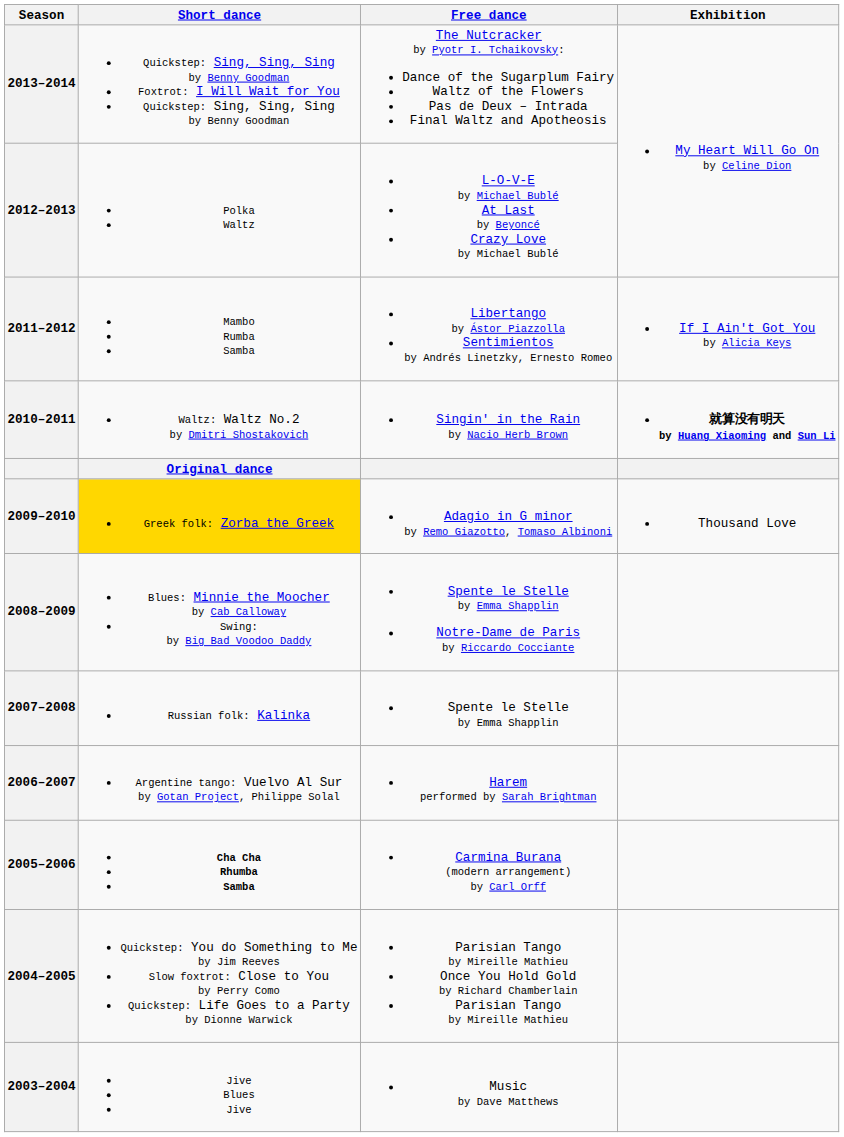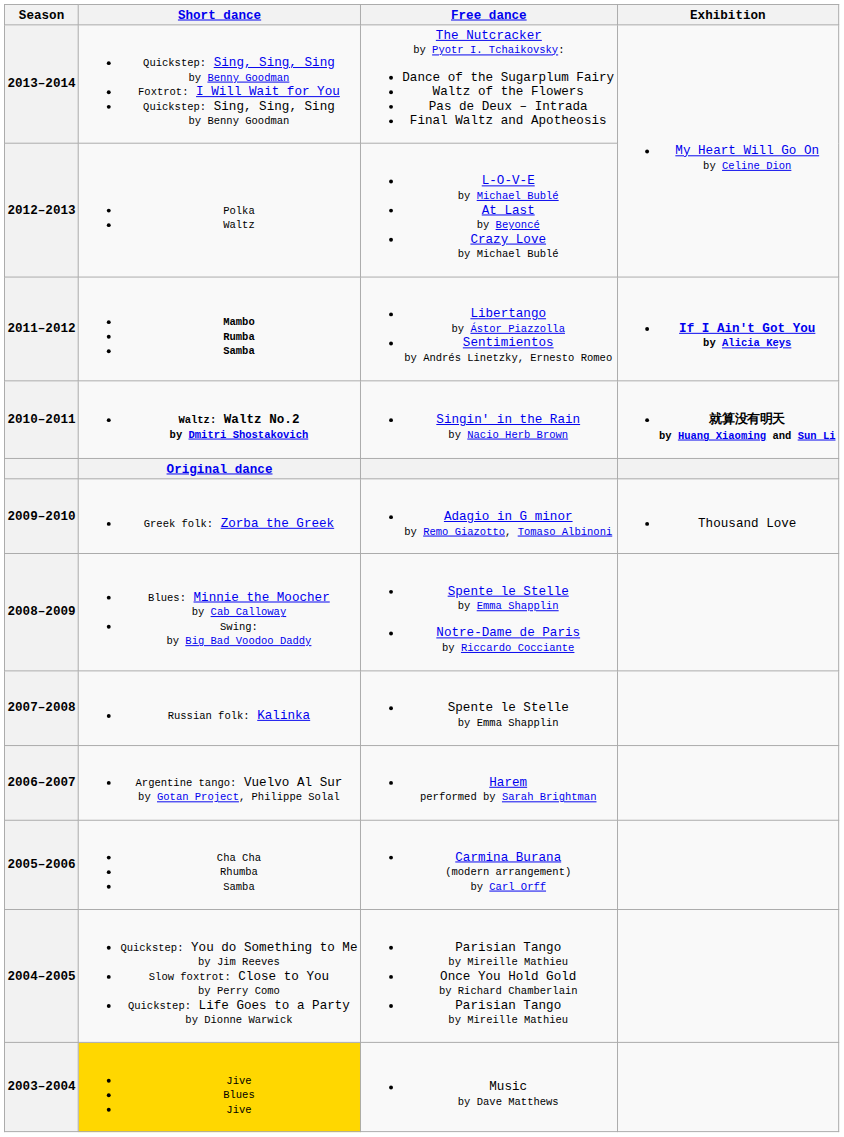2011–2012 | Short dance: normal -> bold
2011–2012 | Exhibition: normal -> bold
2010–2011 | Short dance: normal -> bold
2009–2010 | Short dance: gold background -> no background
2005–2006 | Short dance: bold -> normal
2003–2004 | Short dance: no background -> gold background
